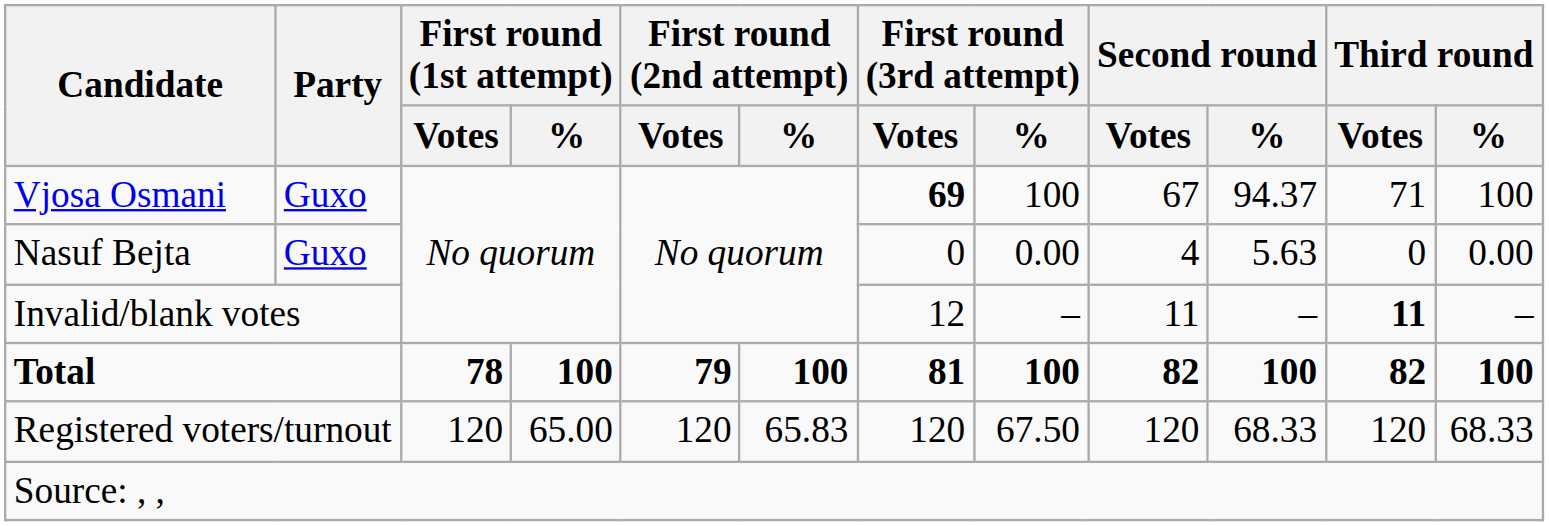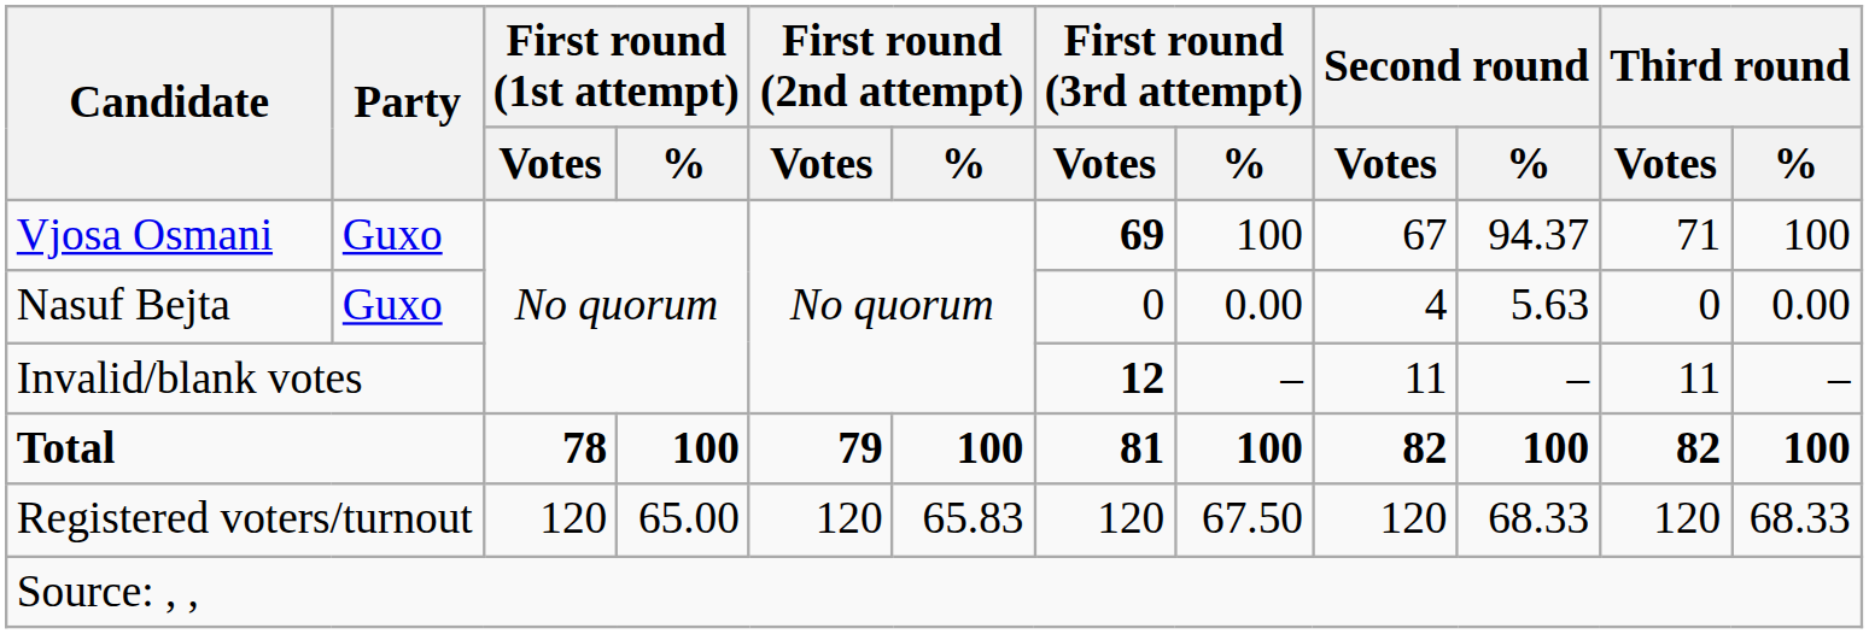Invalid/blank votes | First round (3rd attempt) / Votes: normal -> bold
Invalid/blank votes | Third round / Votes: bold -> normal
